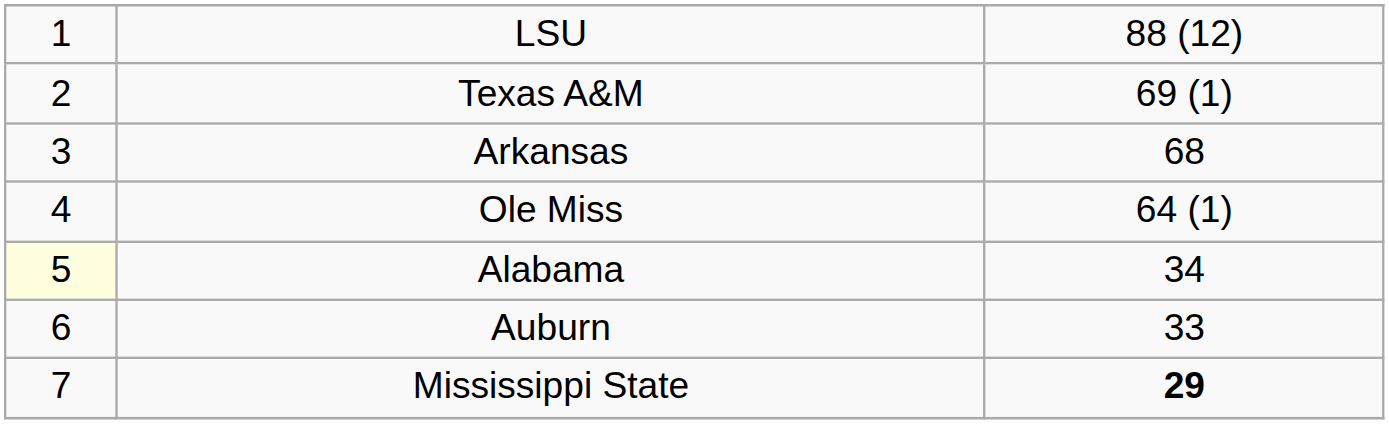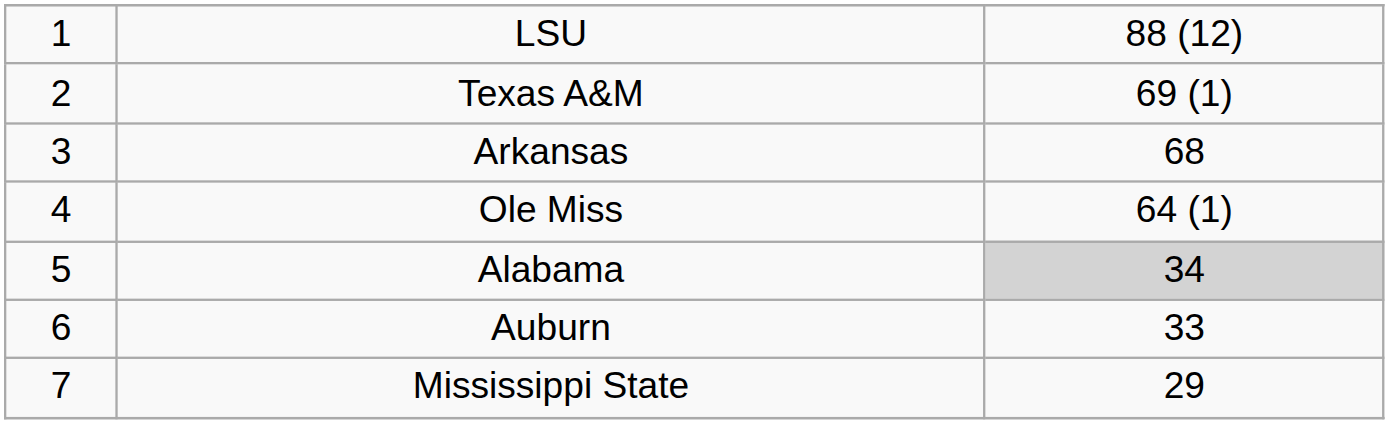Alabama | column 1: lightyellow background -> no background
Alabama | column 3: no background -> lightgrey background
Mississippi State | column 3: bold -> normal
